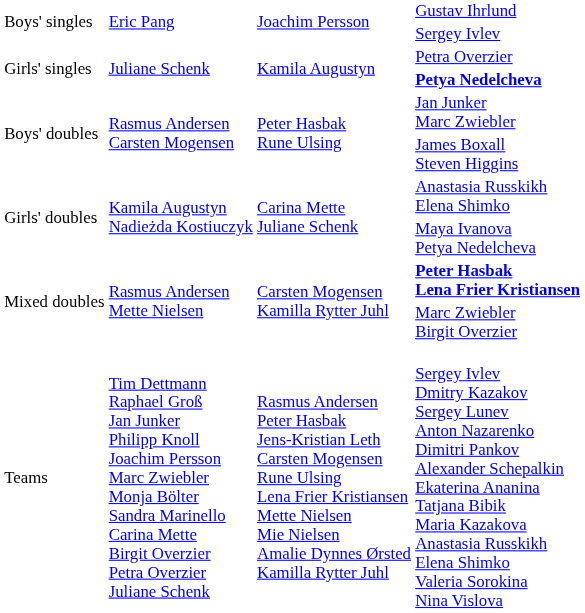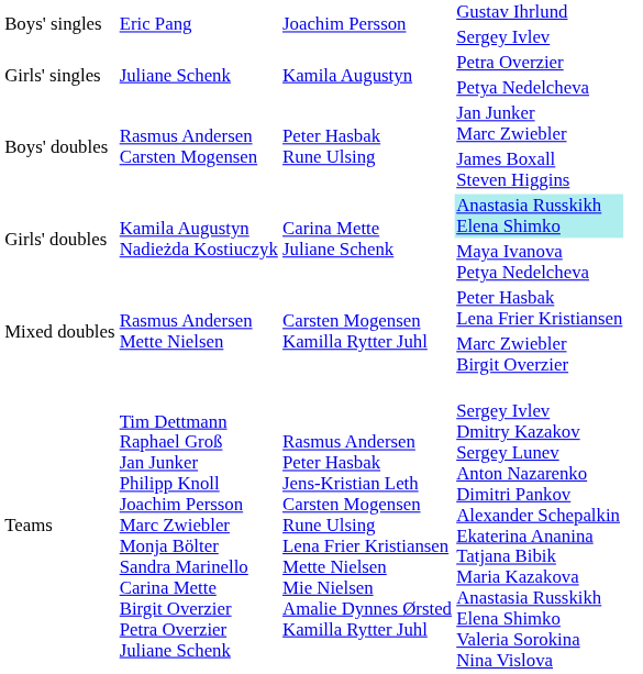Petya Nedelcheva | column 4: bold -> normal
Anastasia Russkikh Elena Shimko | column 4: no background -> paleturquoise background
Peter Hasbak Lena Frier Kristiansen | column 4: bold -> normal
